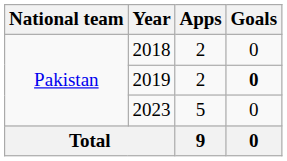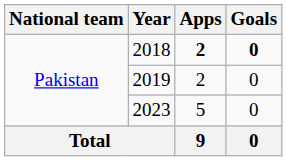2018 | Apps: normal -> bold
2018 | Goals: normal -> bold
2019 | Goals: bold -> normal
